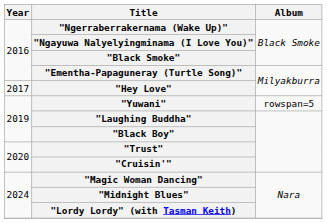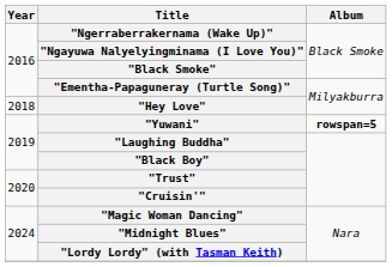"Hey Love" | Year: 2017 -> 2018
"Yuwani" | Album: normal -> bold
